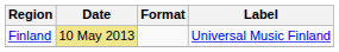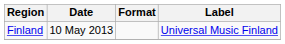Finland | Date: khaki background -> no background
